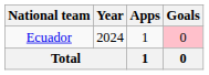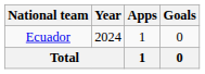Ecuador | Goals: pink background -> no background
